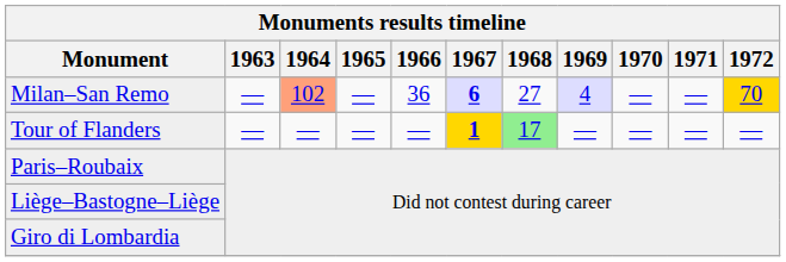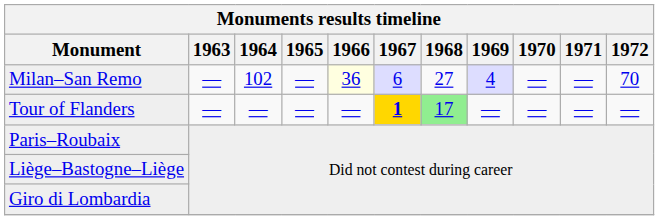Milan–San Remo | 1964: lightsalmon background -> no background
Milan–San Remo | 1966: no background -> lightyellow background
Milan–San Remo | 1967: bold -> normal
Milan–San Remo | 1972: gold background -> no background
